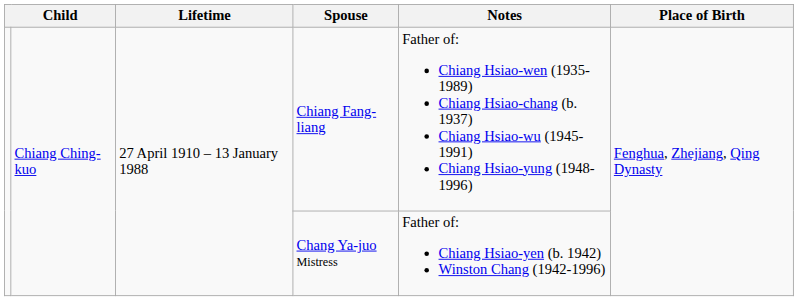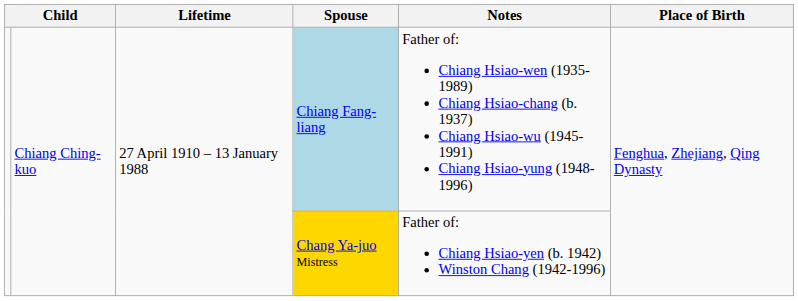Chiang Fang-liang | Spouse: no background -> lightblue background
Chang Ya-juo Mistress | Spouse: no background -> gold background
